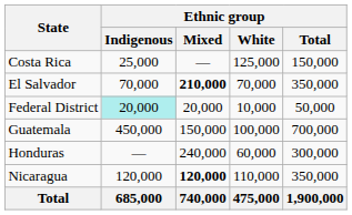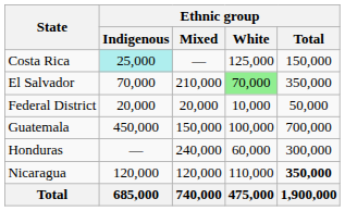Costa Rica | Ethnic group / Indigenous: no background -> paleturquoise background
El Salvador | Ethnic group / Mixed: bold -> normal
El Salvador | Ethnic group / White: no background -> lightgreen background
Federal District | Ethnic group / Indigenous: paleturquoise background -> no background
Nicaragua | Ethnic group / Mixed: bold -> normal
Nicaragua | Ethnic group / Total: normal -> bold
